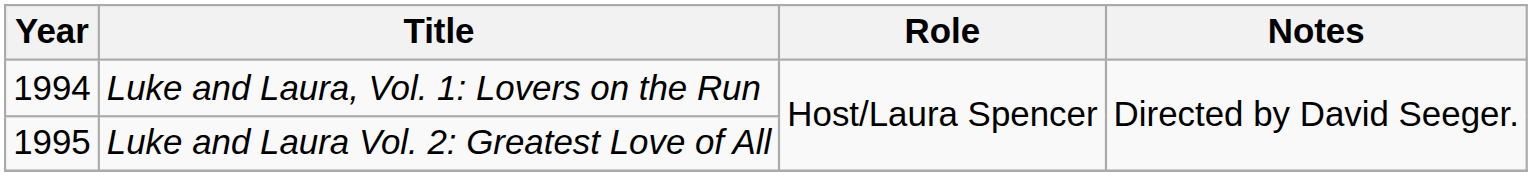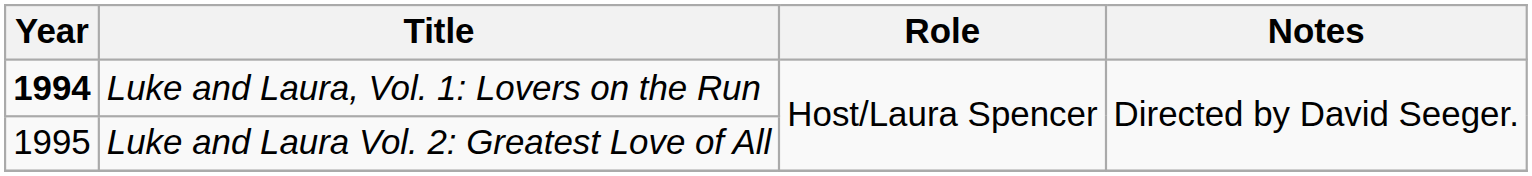Luke and Laura, Vol. 1: Lovers on the Run | Year: normal -> bold
